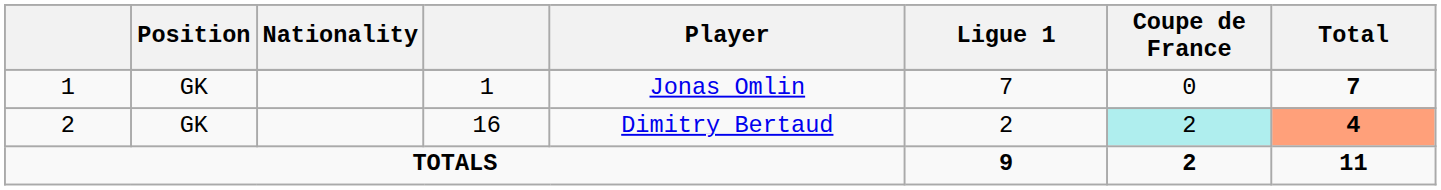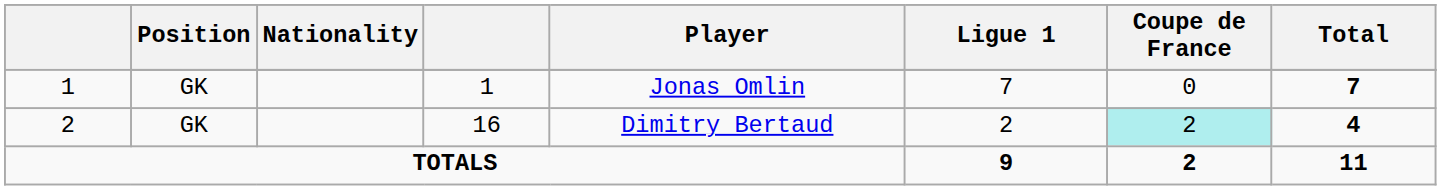16 | Total: lightsalmon background -> no background
